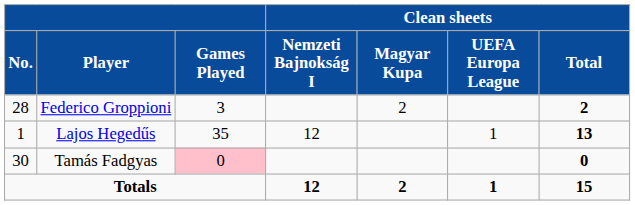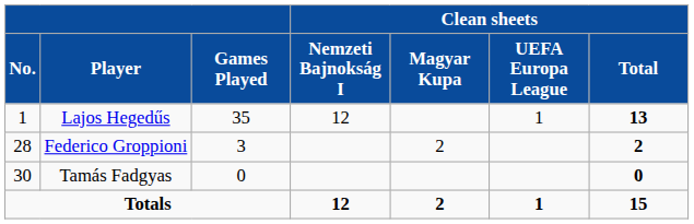rows swapped: Lajos Hegedűs <-> Federico Groppioni
Tamás Fadgyas | Games Played: pink background -> no background
